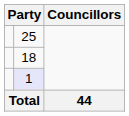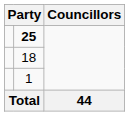25 | column 2: normal -> bold
1 | column 2: lavender background -> no background
